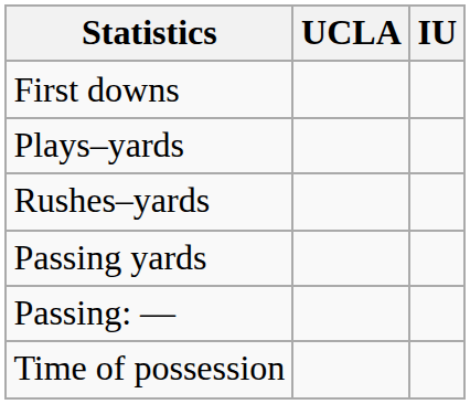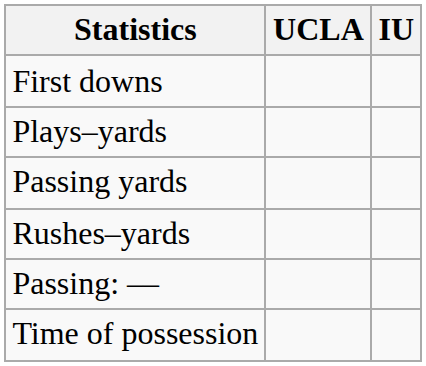rows swapped: Rushes–yards <-> Passing yards
